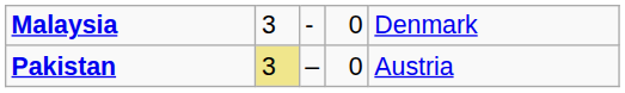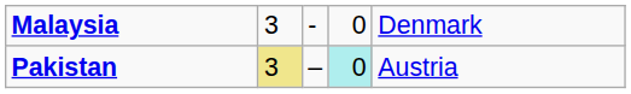Pakistan | column 4: no background -> paleturquoise background
